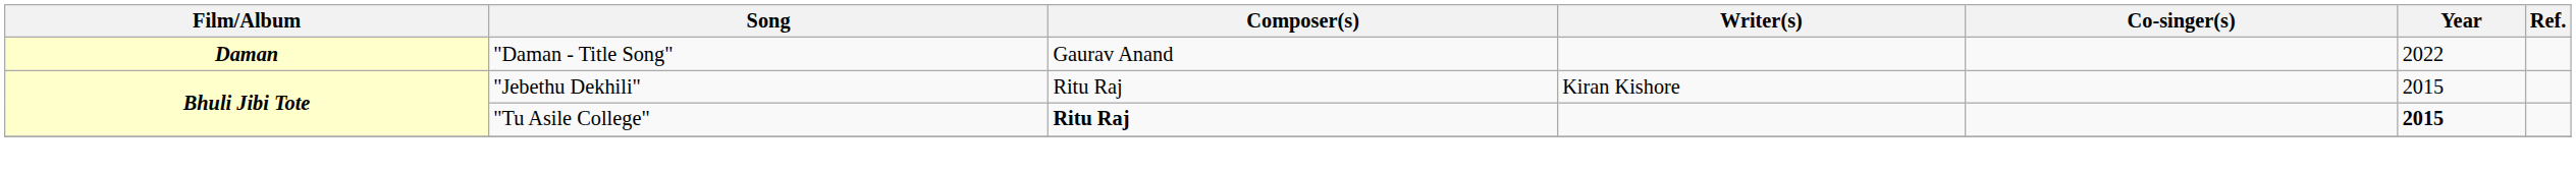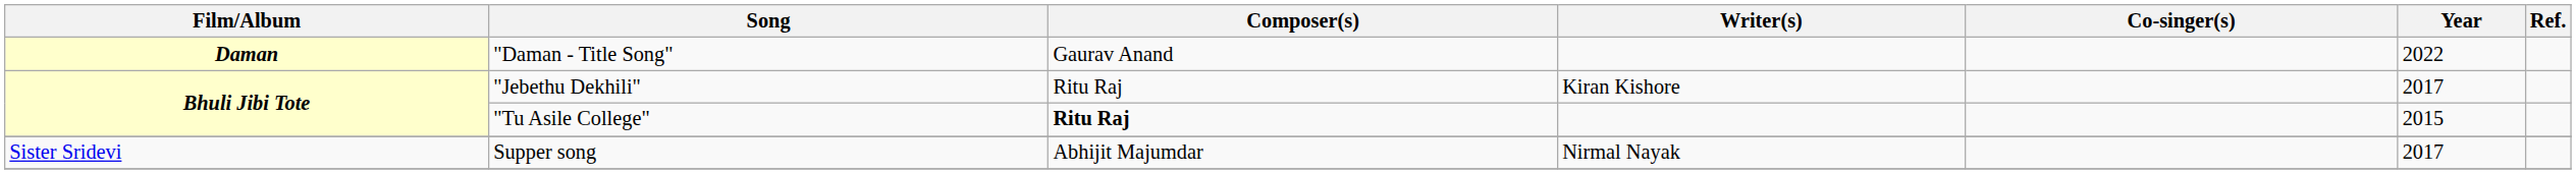"Jebethu Dekhili" | Year: 2015 -> 2017
"Tu Asile College" | Year: bold -> normal
+ row: Sister Sridevi | Supper song | Abhijit Majumdar | Nirmal Nayak | 2017
